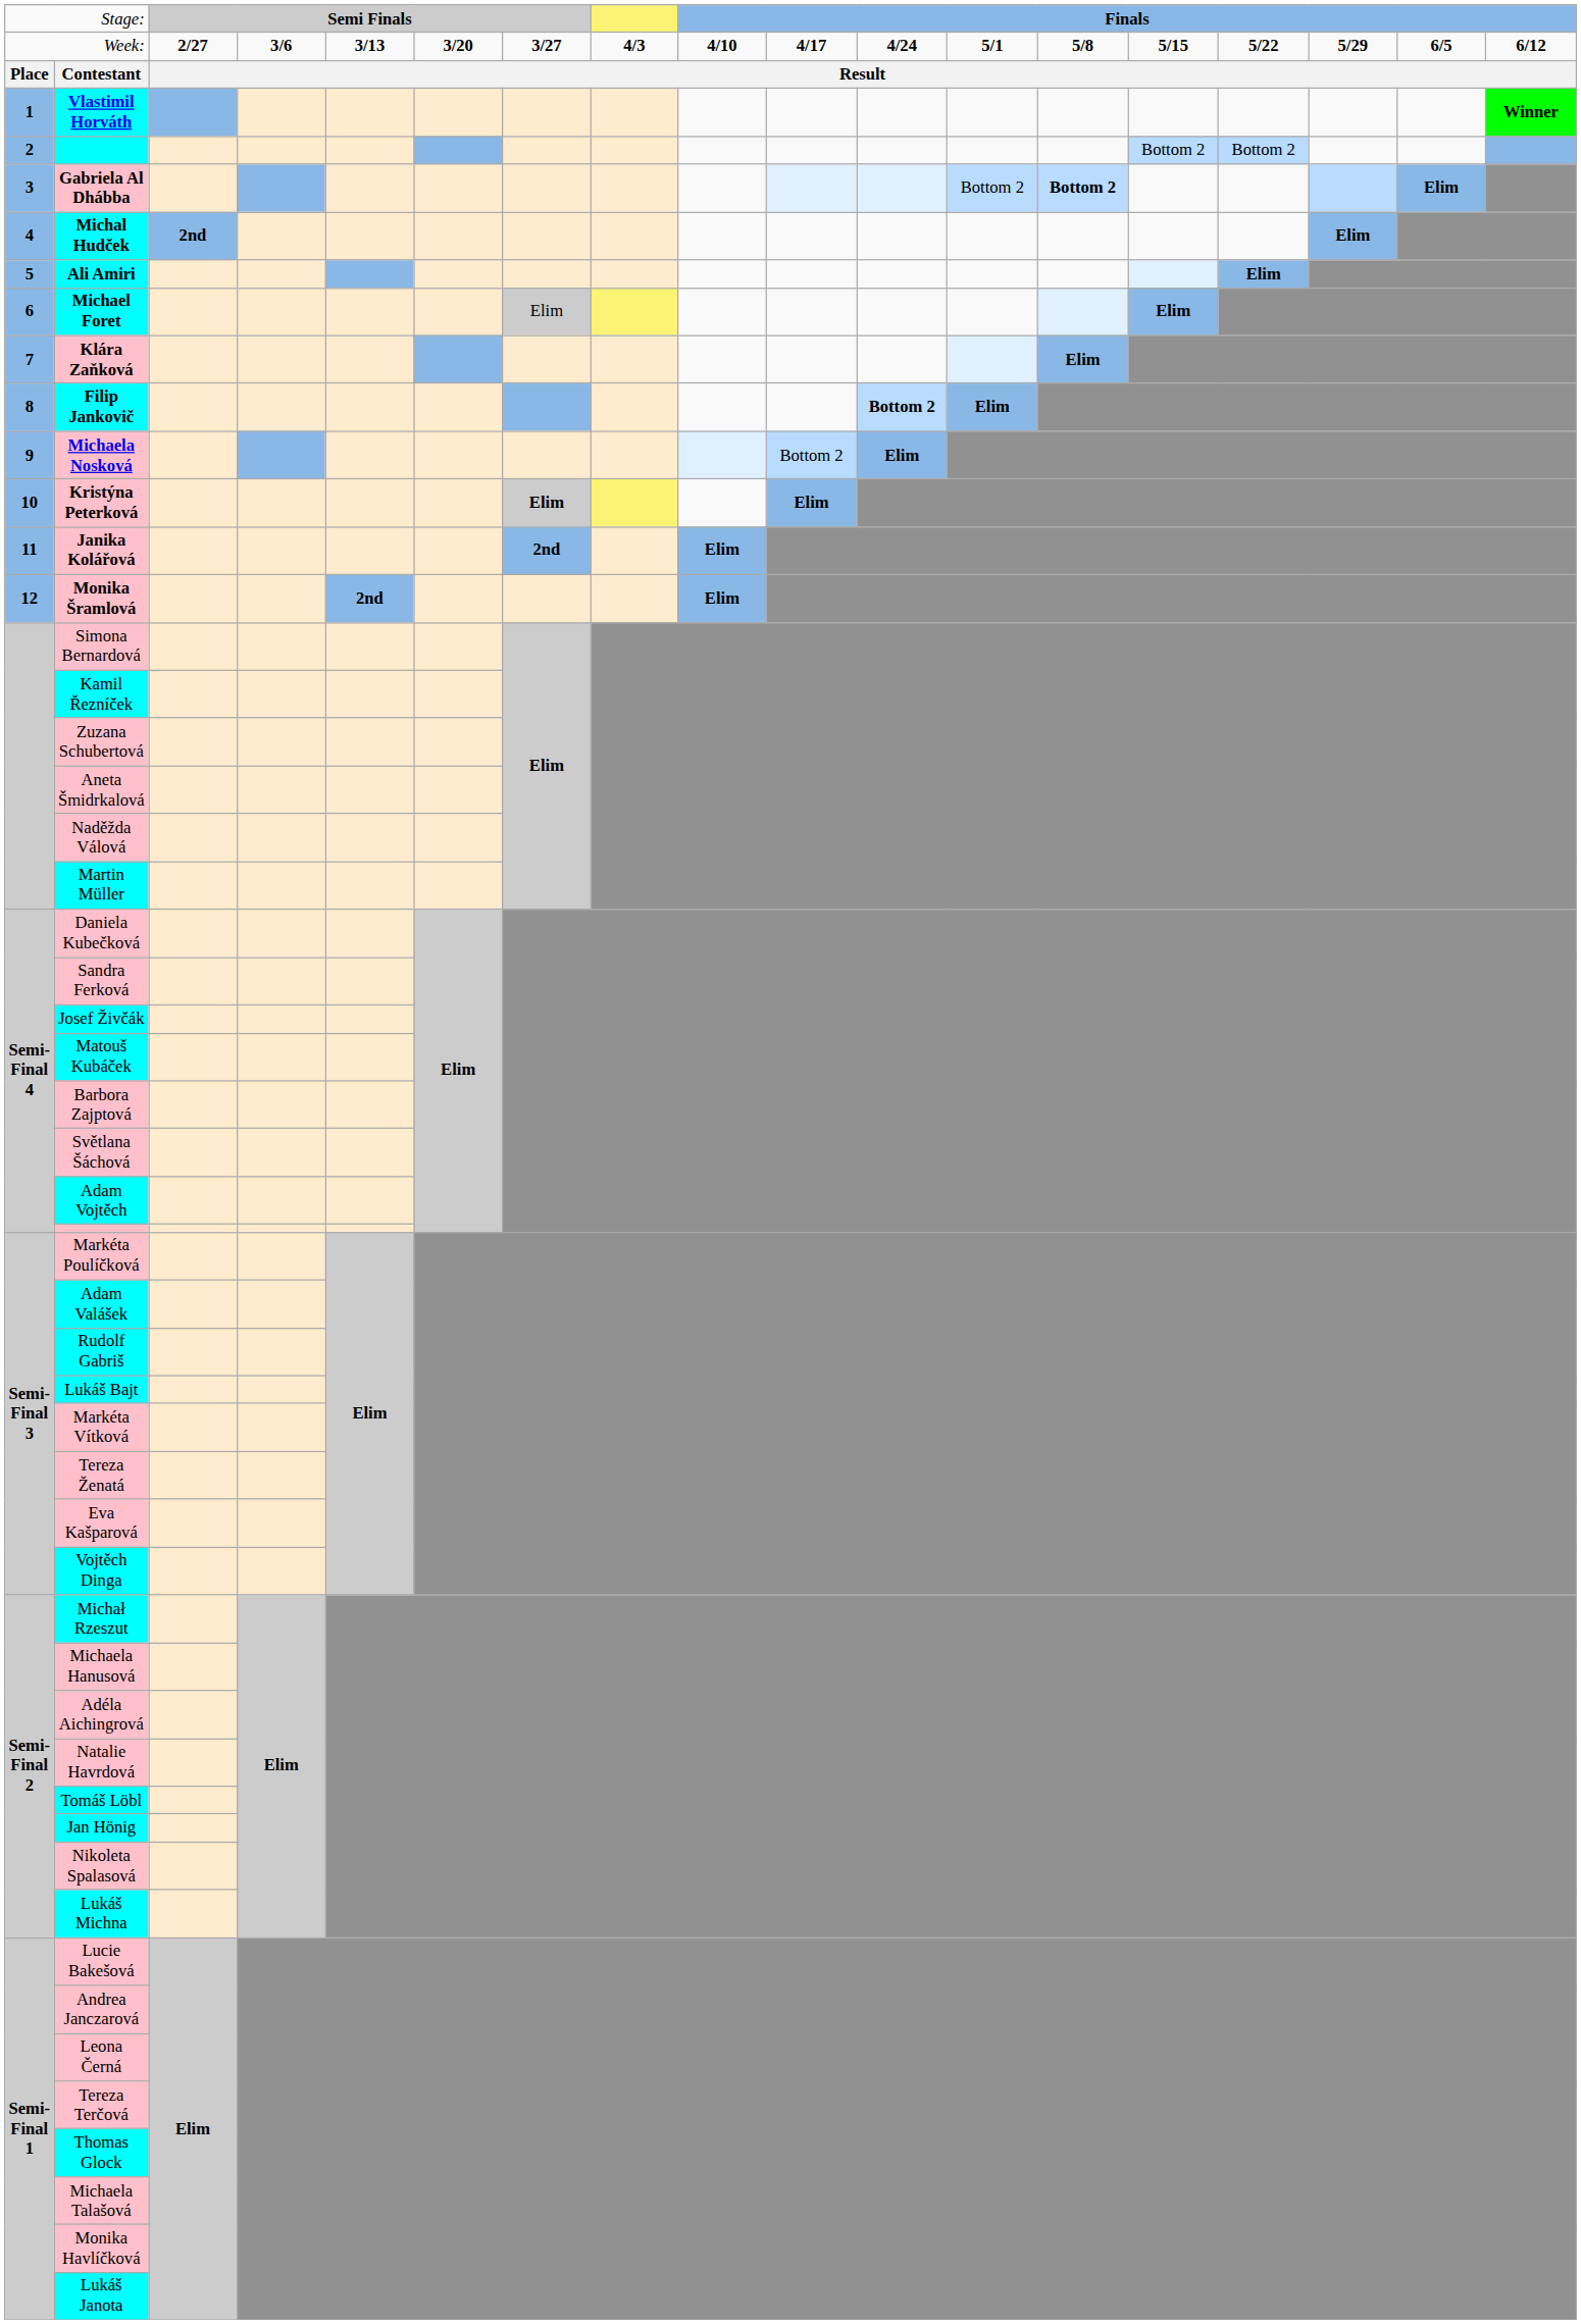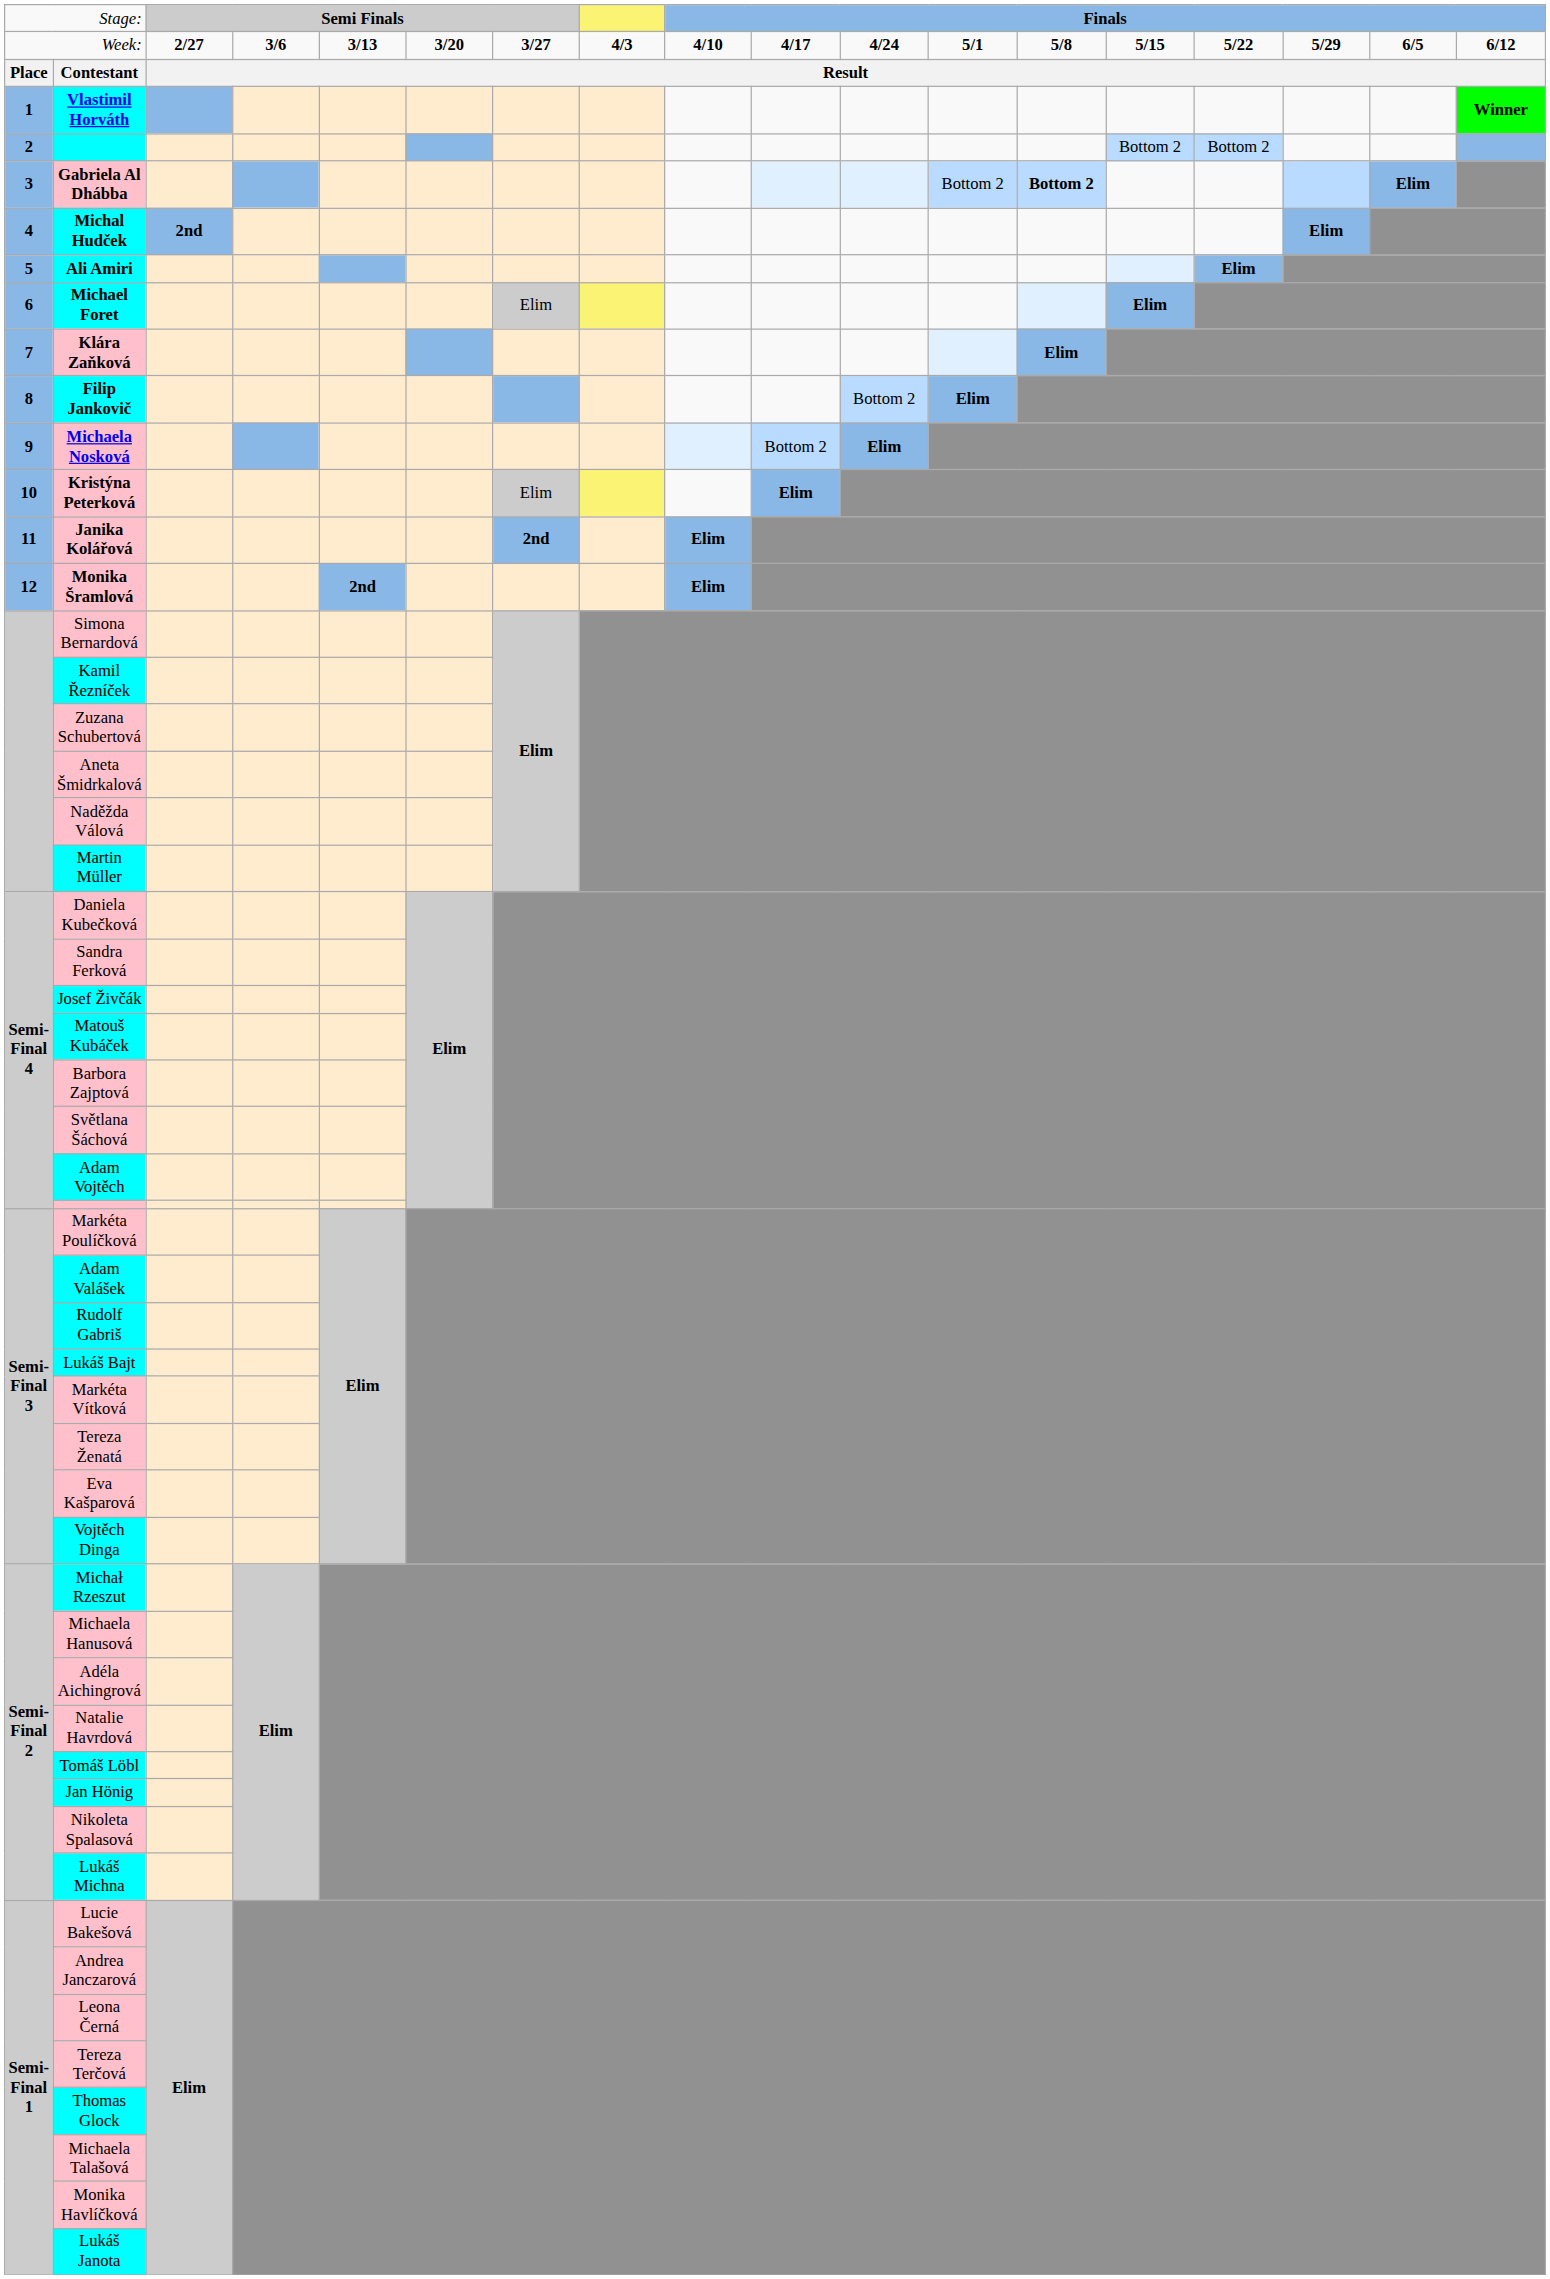Filip Jankovič | column 11: bold -> normal
Kristýna Peterková | column 7: bold -> normal
